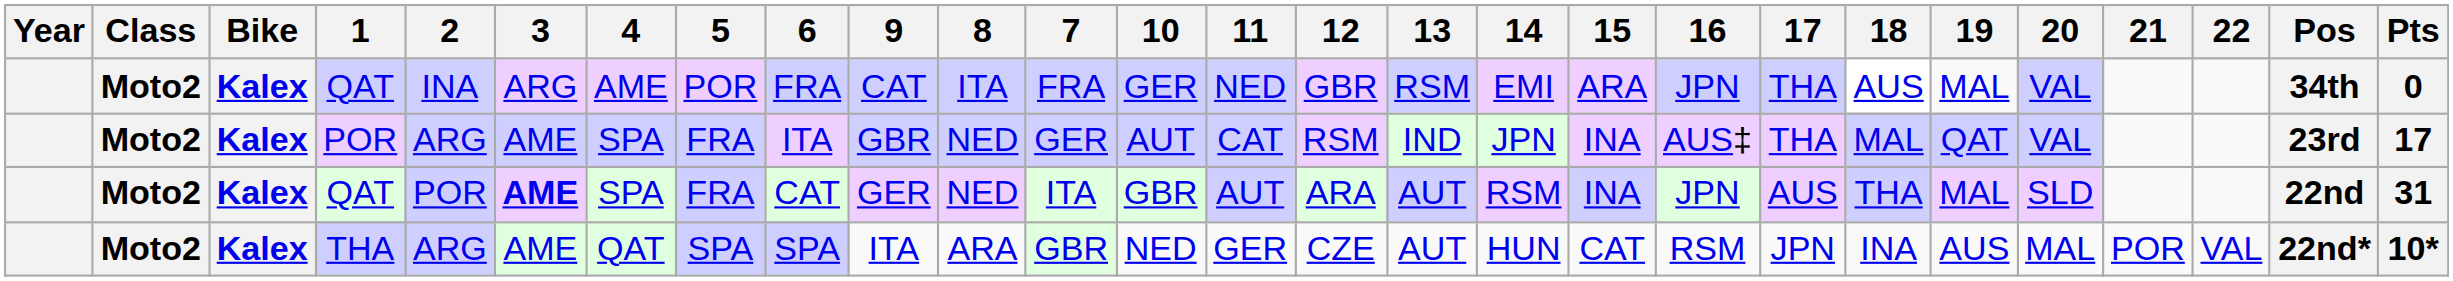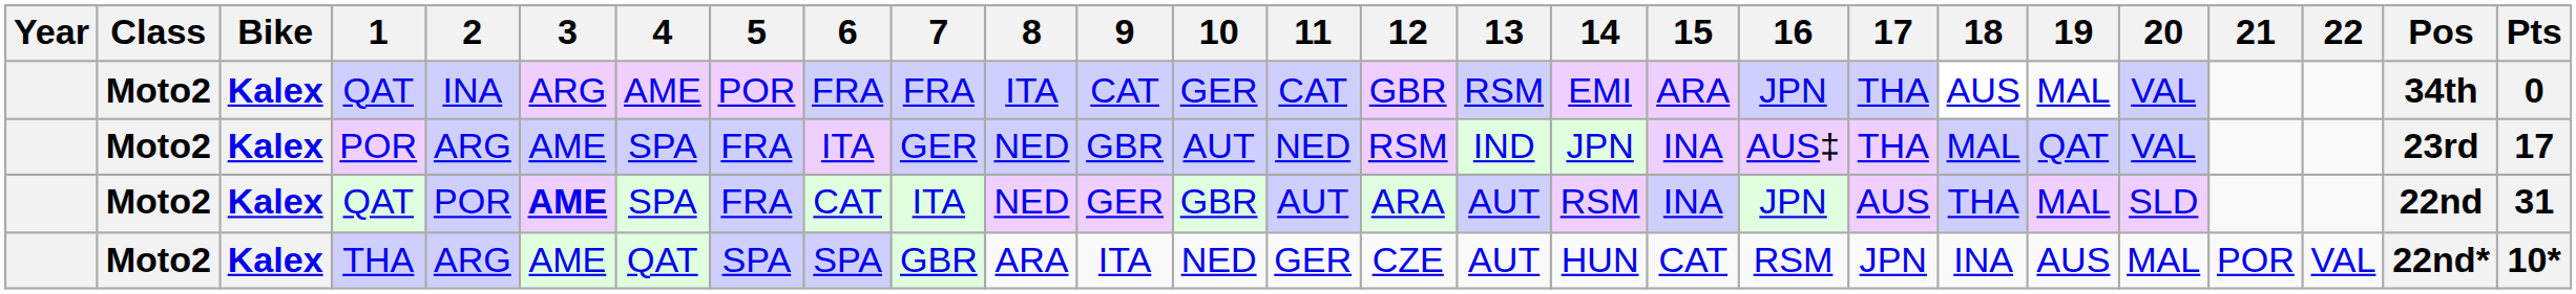columns swapped: 7 <-> 9
row 2 | 11: NED -> CAT
row 3 | 11: CAT -> NED
